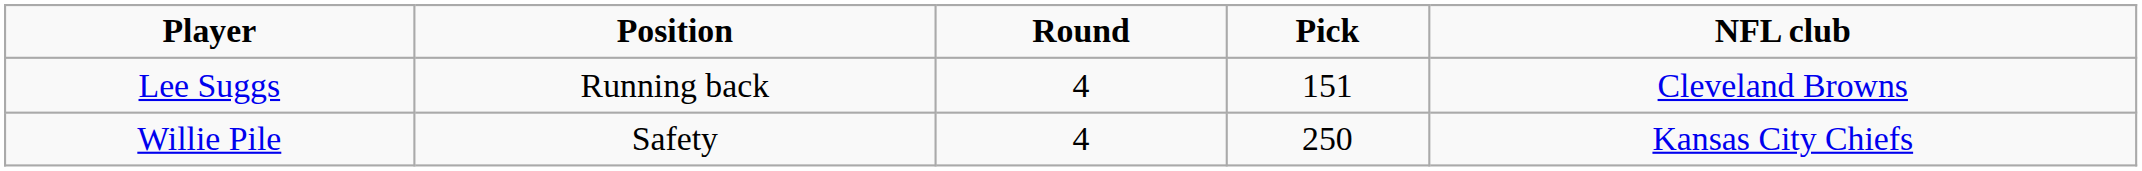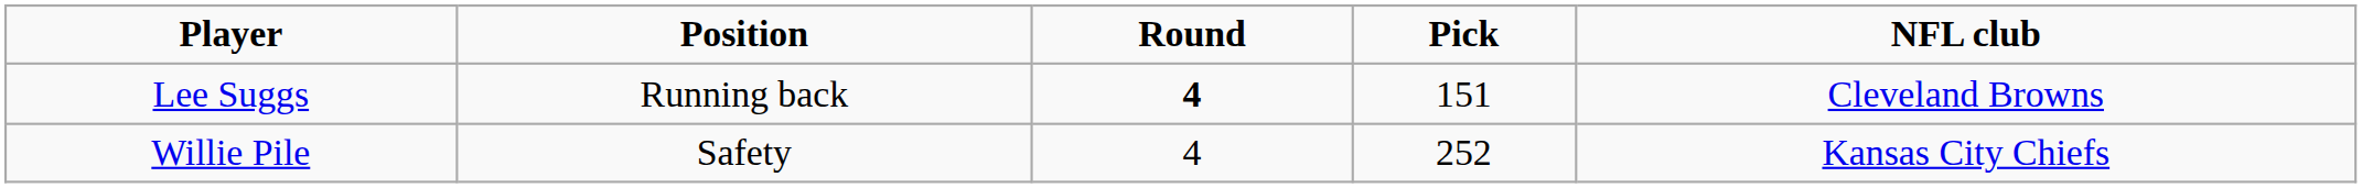Lee Suggs | Round: normal -> bold
Willie Pile | Pick: 250 -> 252
